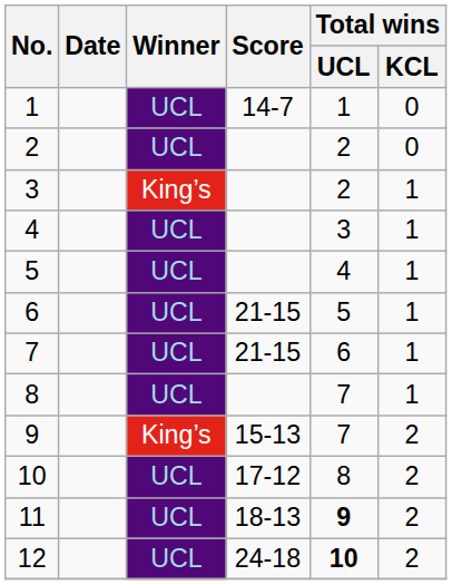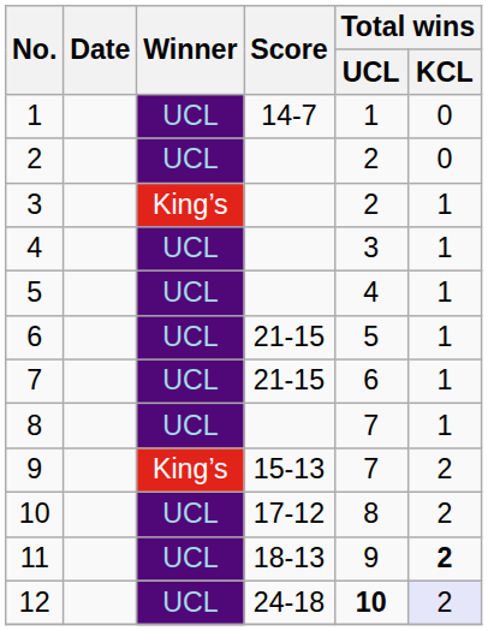11 | Total wins / UCL: bold -> normal
11 | Total wins / KCL: normal -> bold
12 | Total wins / KCL: no background -> lavender background
